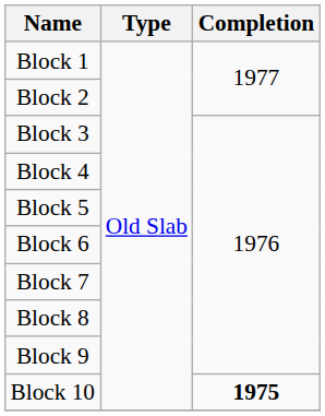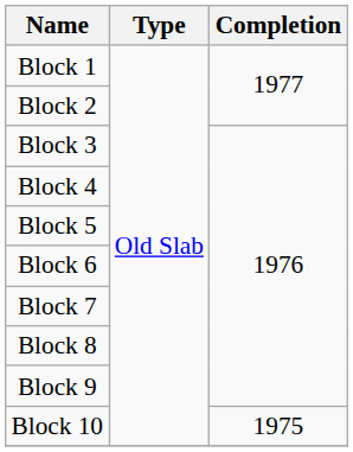Block 10 | Completion: bold -> normal
